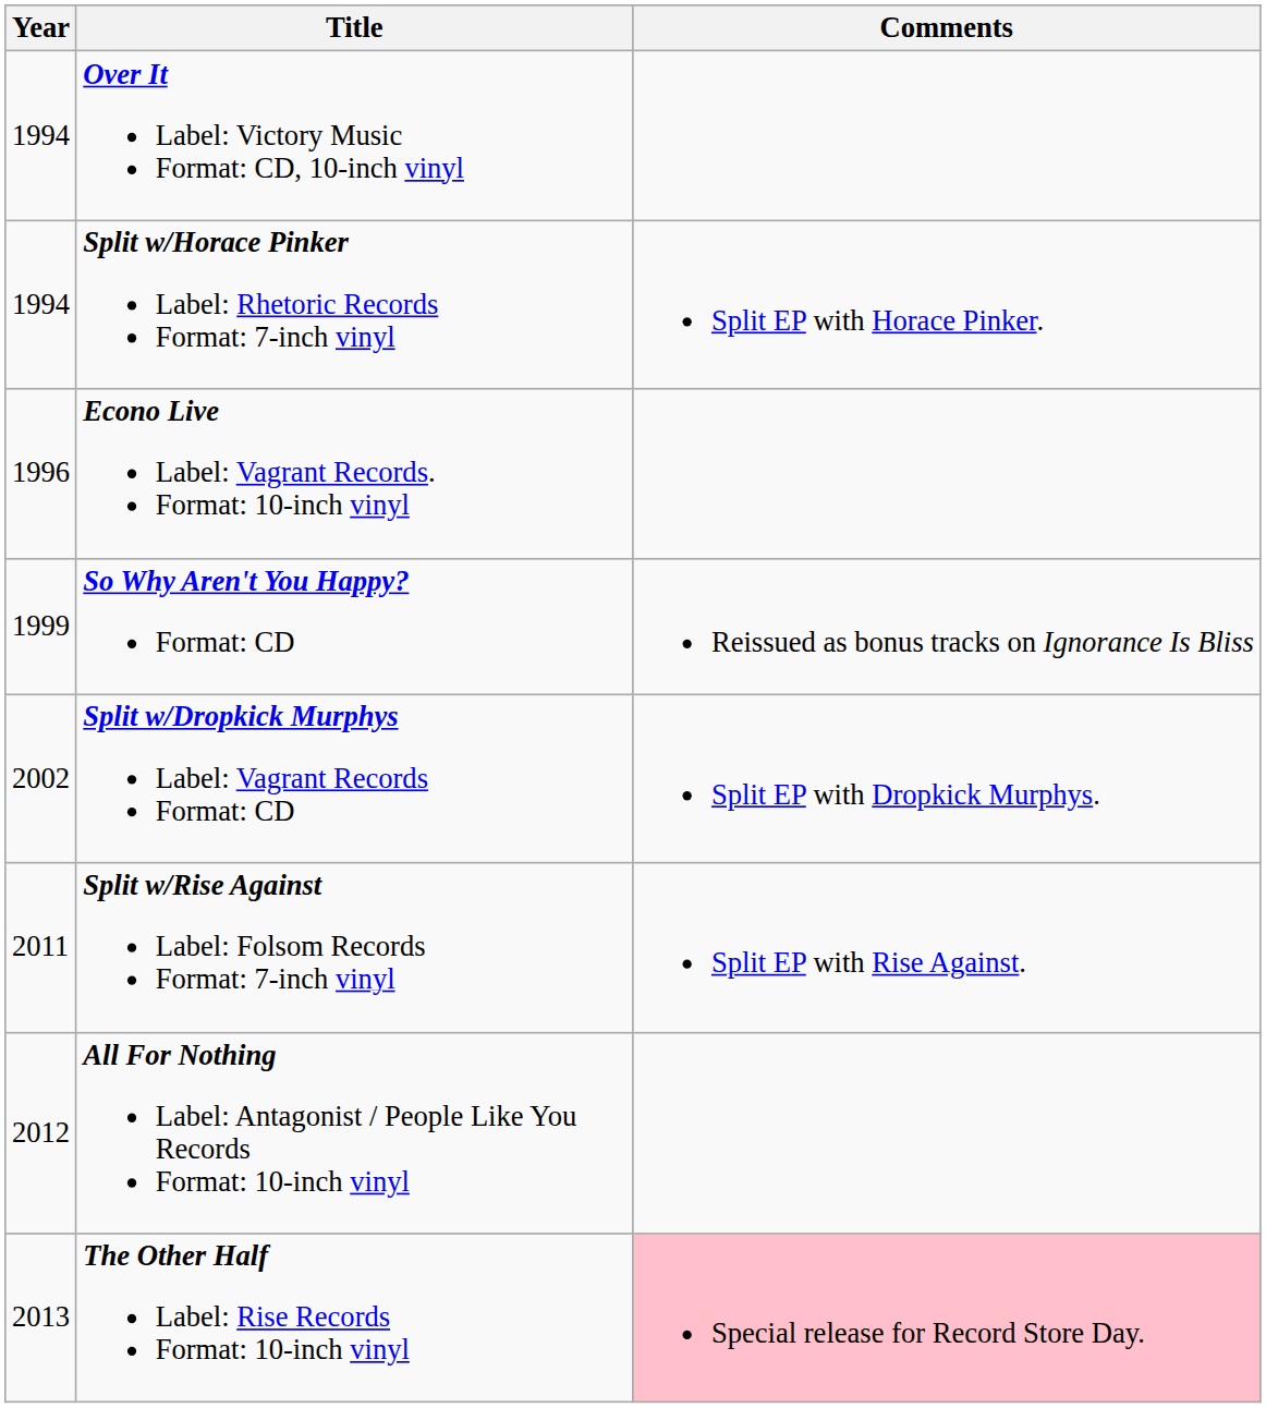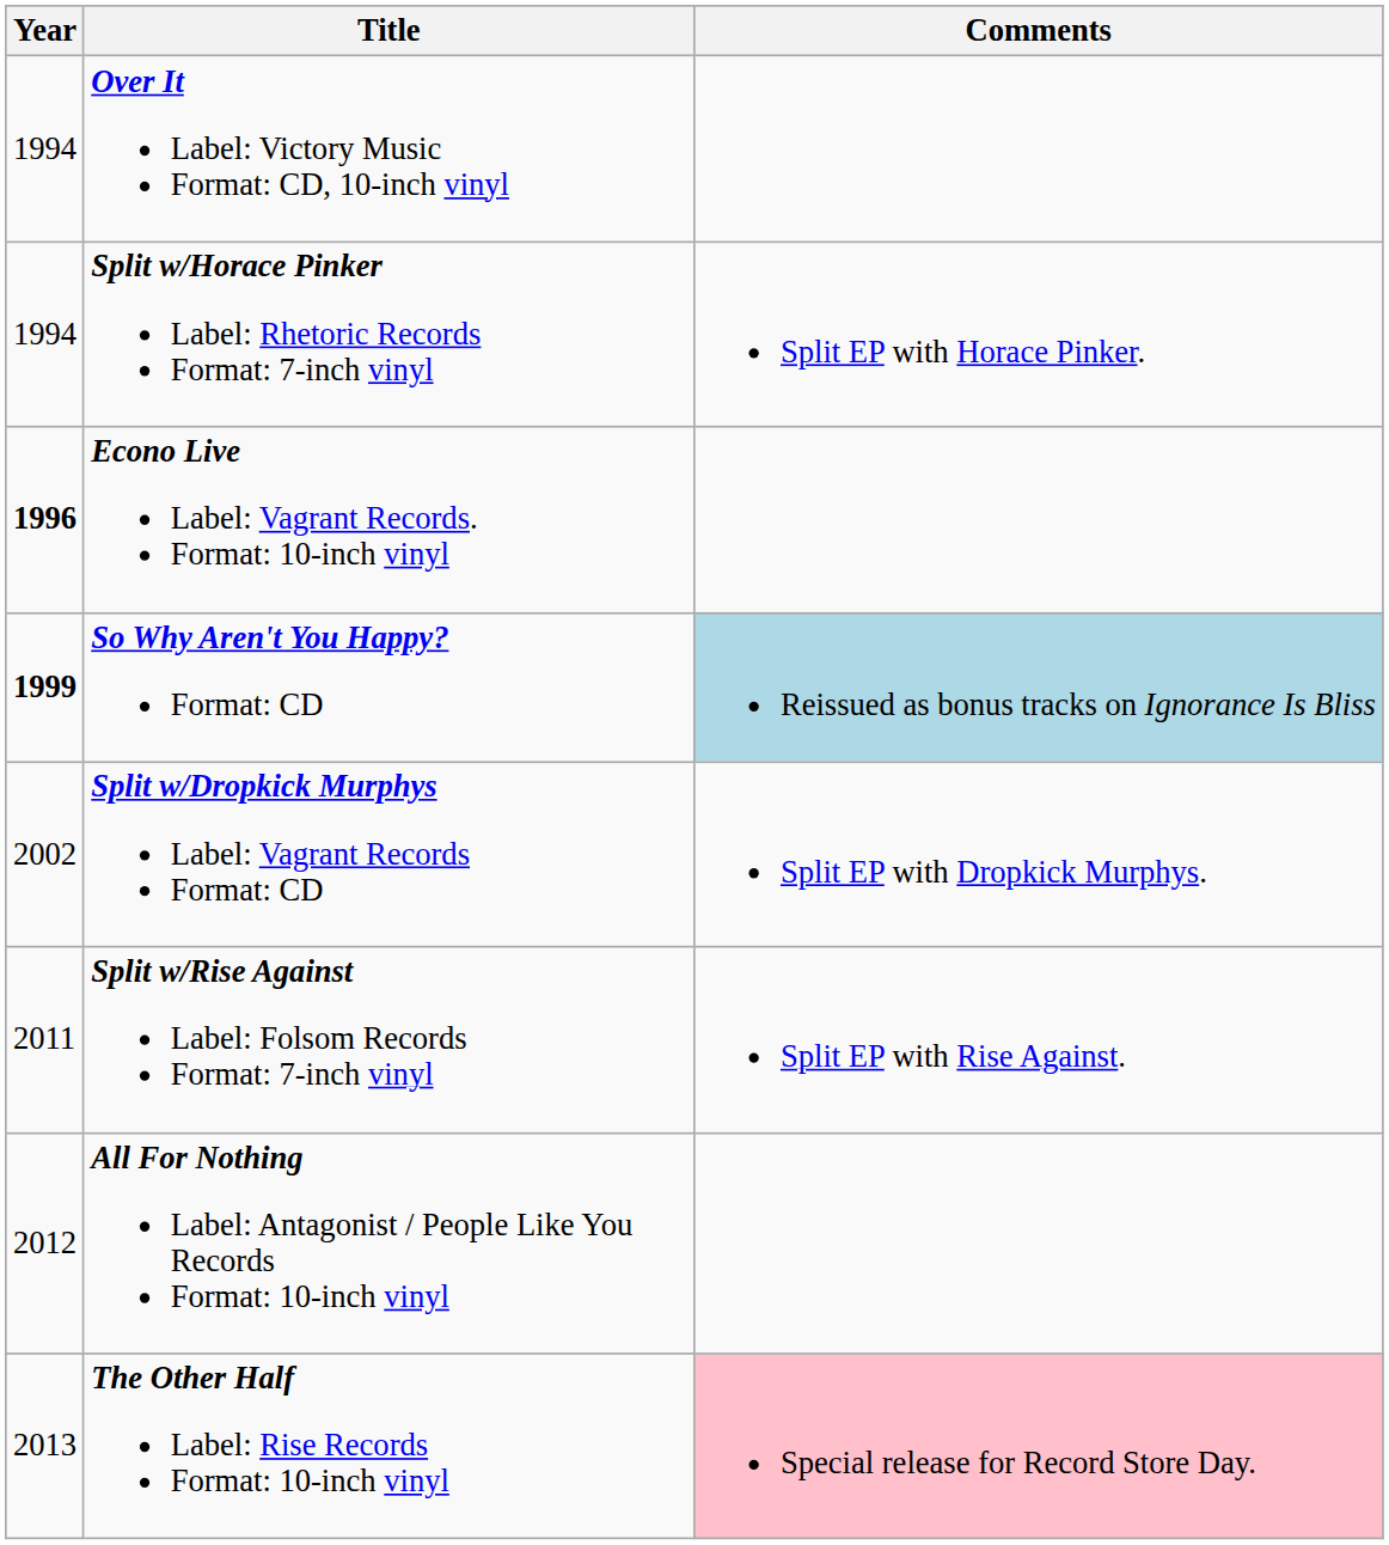Econo Live Label: Vagrant Records. Format: 10-inch vinyl | Year: normal -> bold
So Why Aren't You Happy? Format: CD | Year: normal -> bold
So Why Aren't You Happy? Format: CD | Comments: no background -> lightblue background
